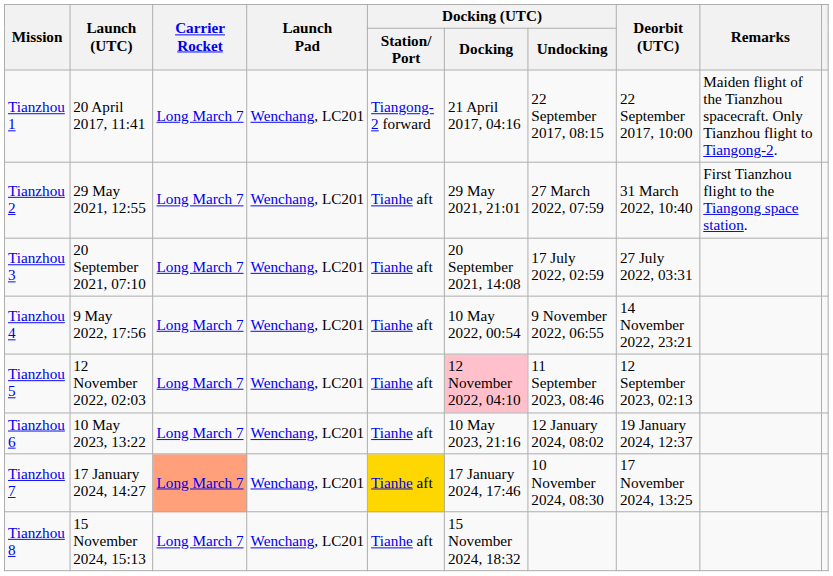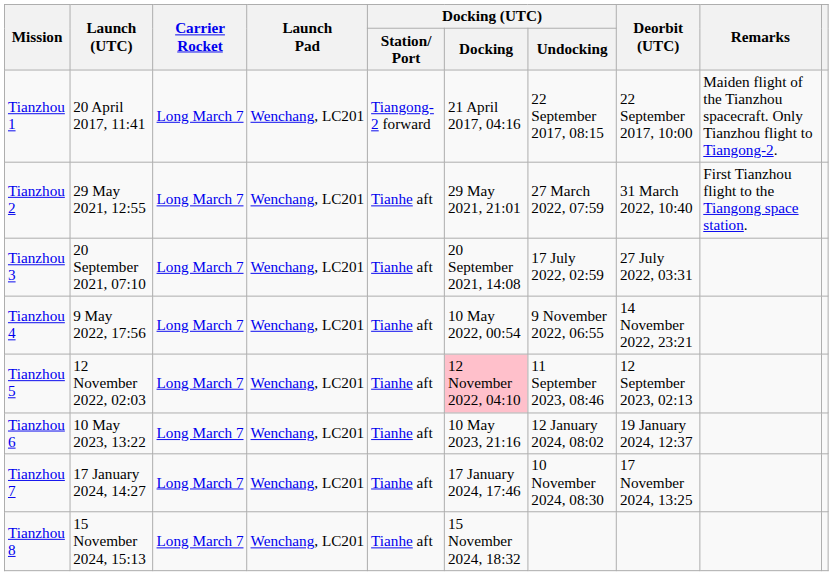Tianzhou 7 | Carrier Rocket: lightsalmon background -> no background
Tianzhou 7 | Docking (UTC) / Station/ Port: gold background -> no background
